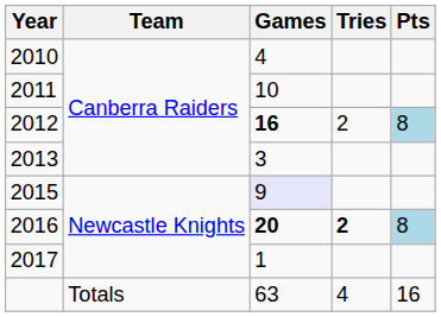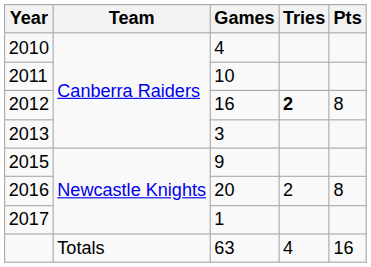2012 | Games: bold -> normal
2012 | Tries: normal -> bold
2012 | Pts: lightblue background -> no background
2015 | Games: lavender background -> no background
2016 | Games: bold -> normal
2016 | Tries: bold -> normal
2016 | Pts: lightblue background -> no background
